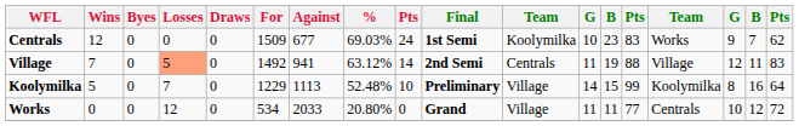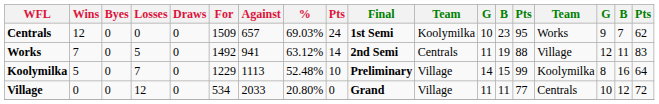row 2 | Against: 677 -> 657
row 2 | column 14: 83 -> 95
row 3 | WFL: Village -> Works
row 3 | Losses: lightsalmon background -> no background
row 5 | WFL: Works -> Village
